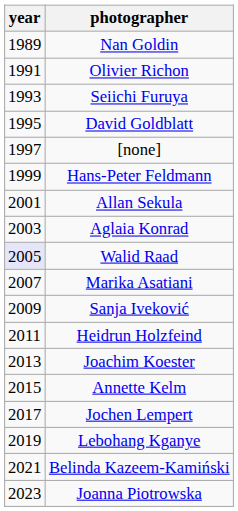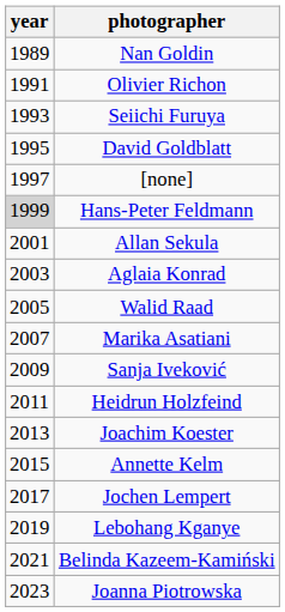Hans-Peter Feldmann | year: no background -> lightgrey background
Walid Raad | year: lavender background -> no background
